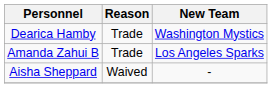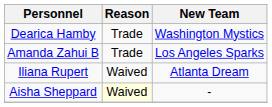+ row: Iliana Rupert | Waived | Atlanta Dream
Aisha Sheppard | Reason: no background -> lightyellow background
